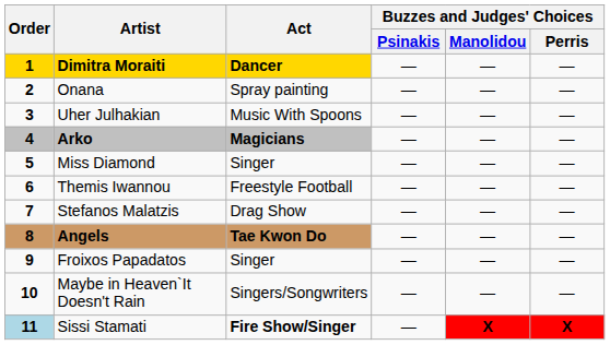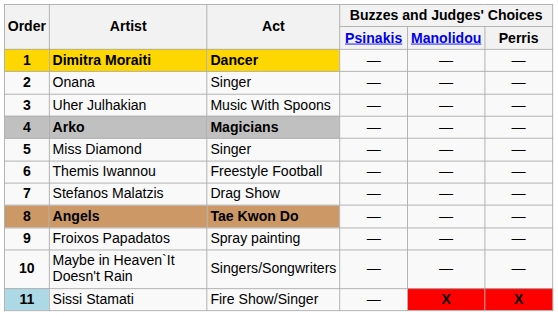Onana | Act: Spray painting -> Singer
Froixos Papadatos | Act: Singer -> Spray painting
Sissi Stamati | Act: bold -> normal
